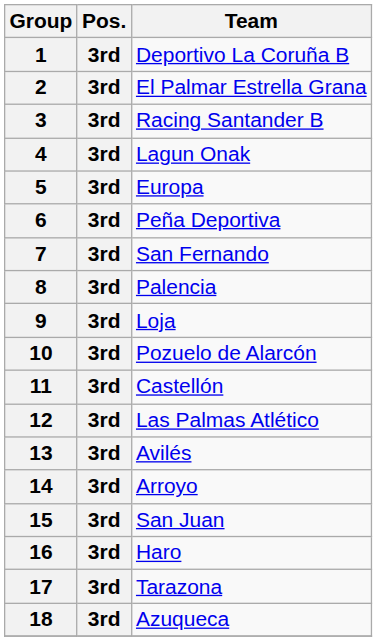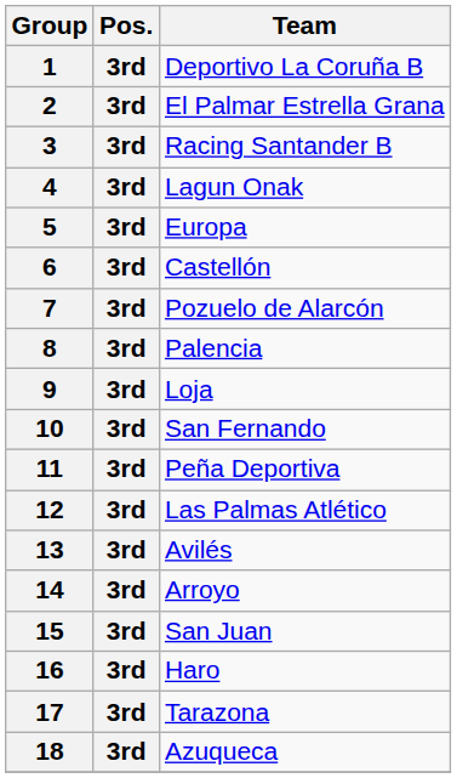6 | Team: Peña Deportiva -> Castellón
7 | Team: San Fernando -> Pozuelo de Alarcón
10 | Team: Pozuelo de Alarcón -> San Fernando
11 | Team: Castellón -> Peña Deportiva
